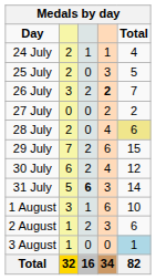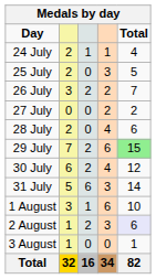26 July | column 4: bold -> normal
28 July | Total: khaki background -> no background
29 July | Total: no background -> lightgreen background
31 July | column 3: bold -> normal
2 August | Total: no background -> lavender background
3 August | Total: lightblue background -> no background
